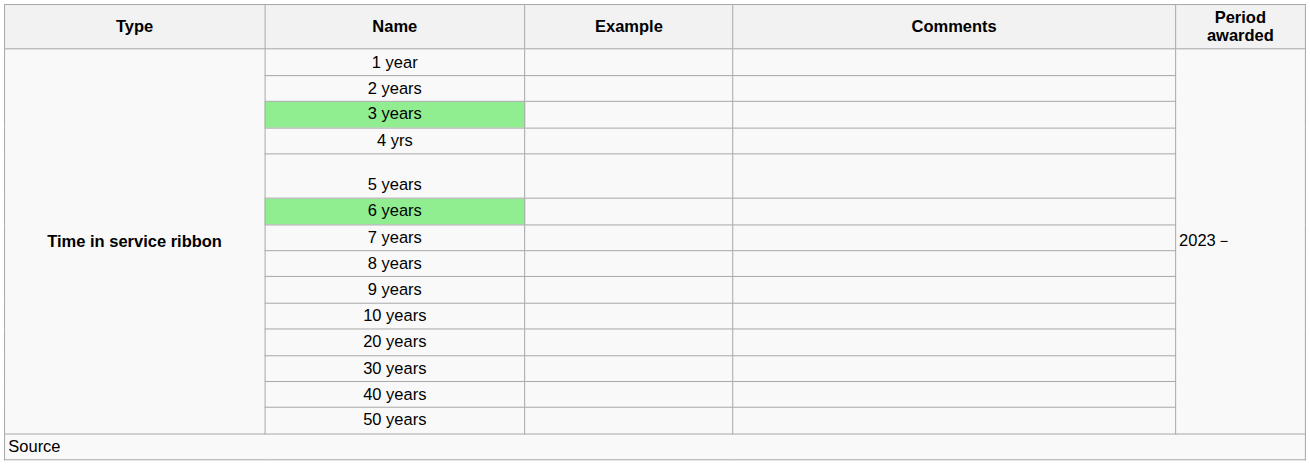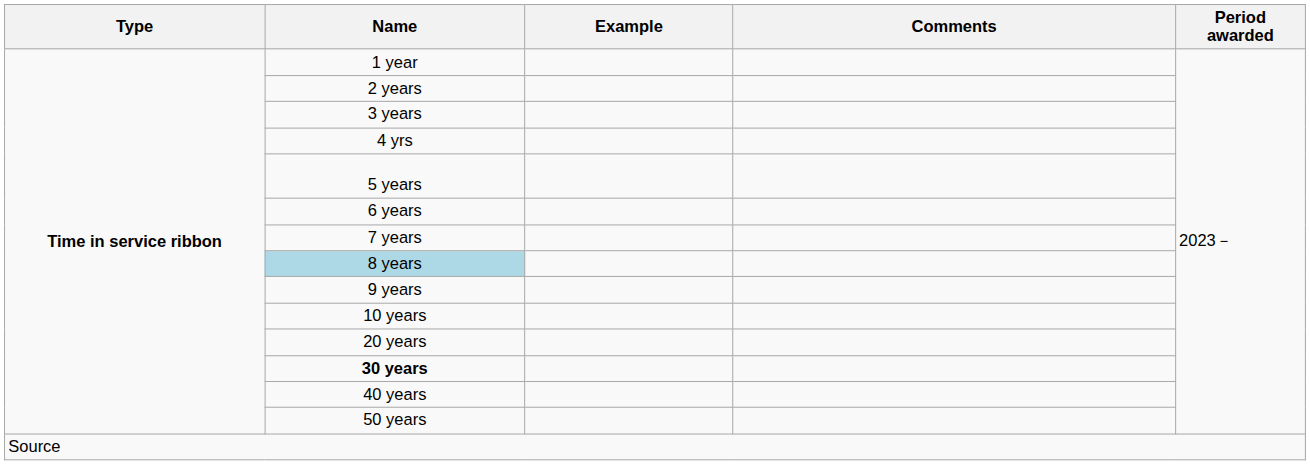3 years | Name: lightgreen background -> no background
6 years | Name: lightgreen background -> no background
8 years | Name: no background -> lightblue background
30 years | Name: normal -> bold
